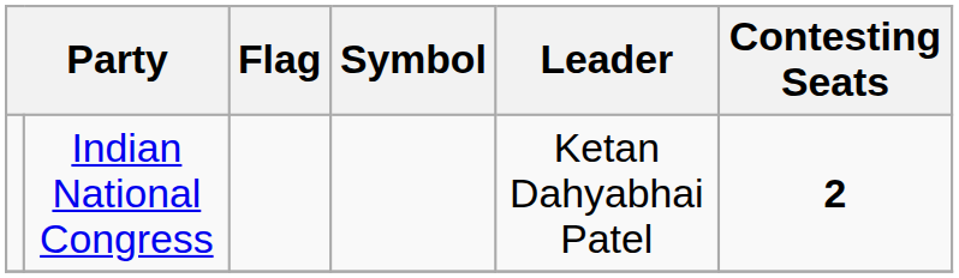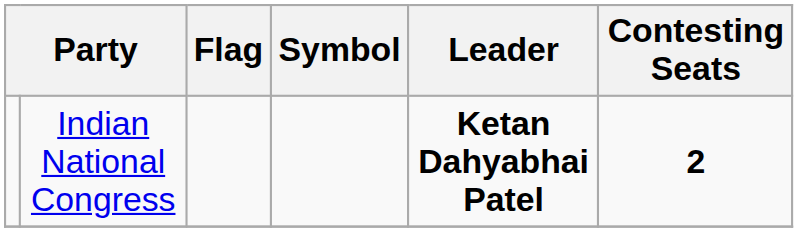Indian National Congress | Leader: normal -> bold
